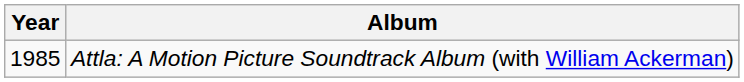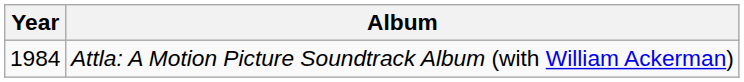row 2 | Year: 1985 -> 1984
